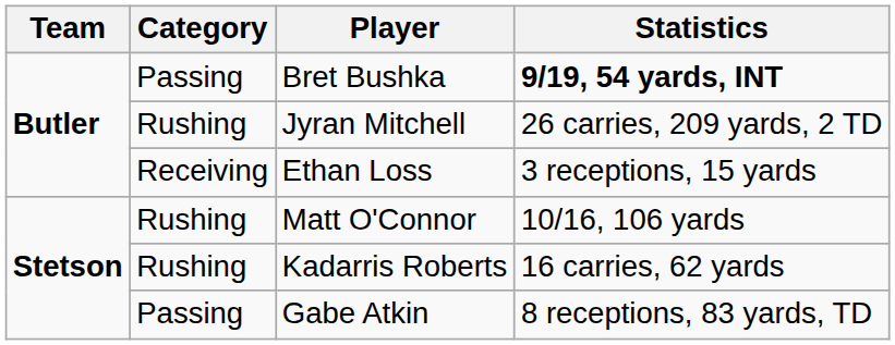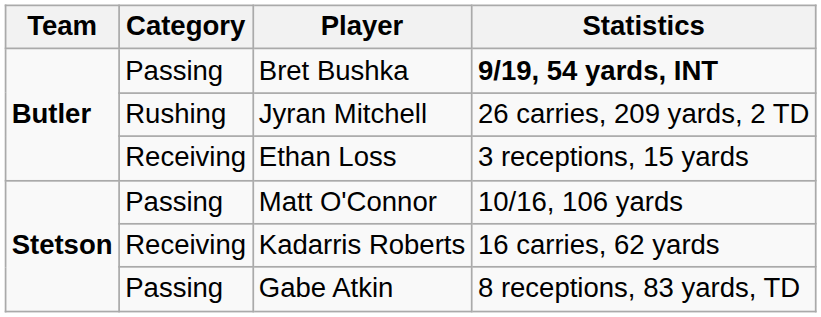Matt O'Connor | Category: Rushing -> Passing
Kadarris Roberts | Category: Rushing -> Receiving
